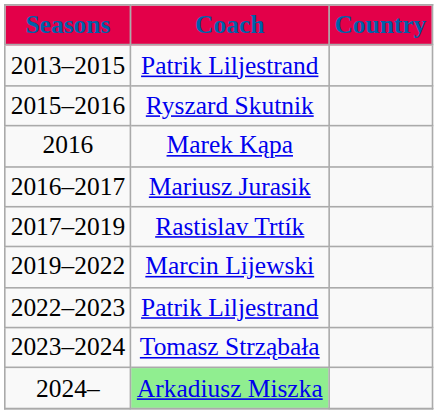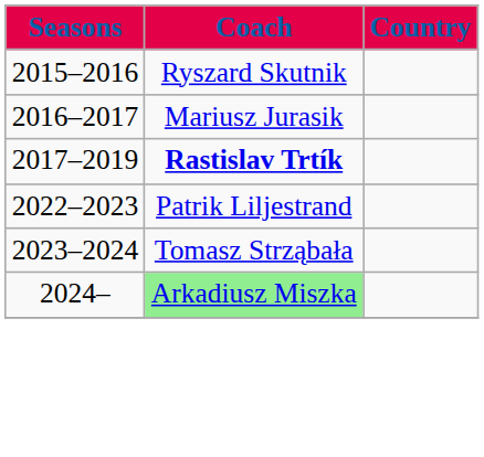- row: 2013–2015 | Patrik Liljestrand
- row: 2016 | Marek Kąpa
2017–2019 | Coach: normal -> bold
- row: 2019–2022 | Marcin Lijewski
